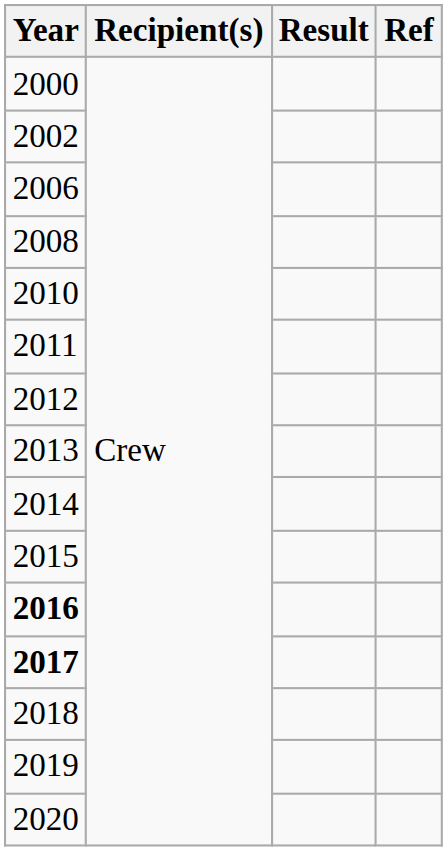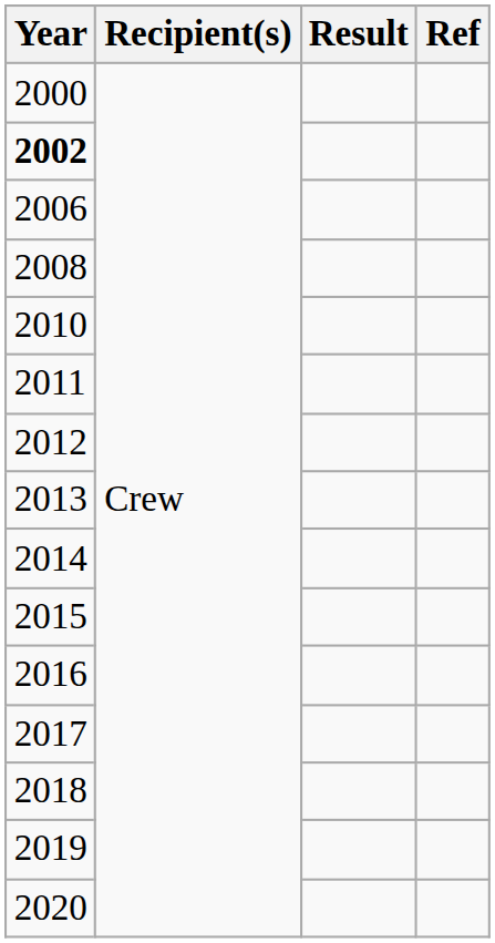2002 | Year: normal -> bold
2016 | Year: bold -> normal
2017 | Year: bold -> normal
